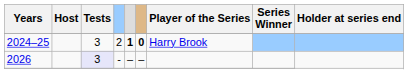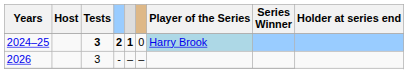2024–25 | Tests: normal -> bold
2024–25 | column 4: normal -> bold
2024–25 | column 6: bold -> normal
2024–25 | Player of the Series: no background -> lightblue background
2026 | Tests: lavender background -> no background
